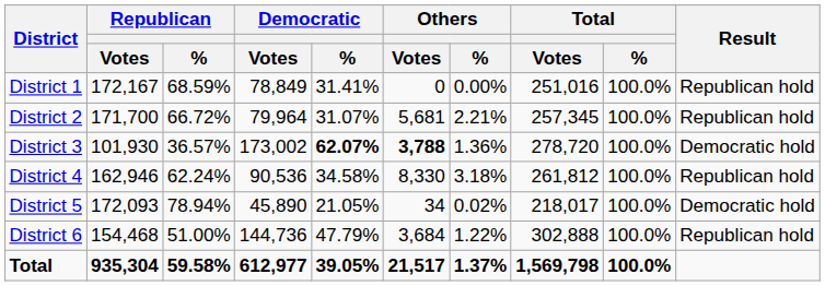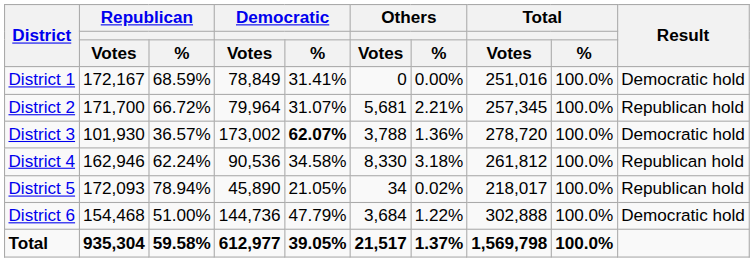District 1 | Result: Republican hold -> Democratic hold
District 3 | Others / Votes: bold -> normal
District 5 | Result: Democratic hold -> Republican hold
District 6 | Result: Republican hold -> Democratic hold
